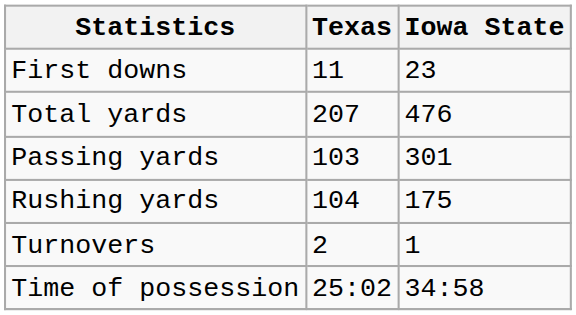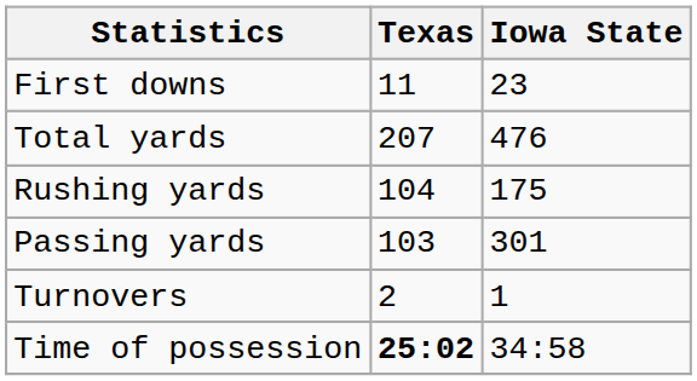rows swapped: Rushing yards <-> Passing yards
Time of possession | Texas: normal -> bold
